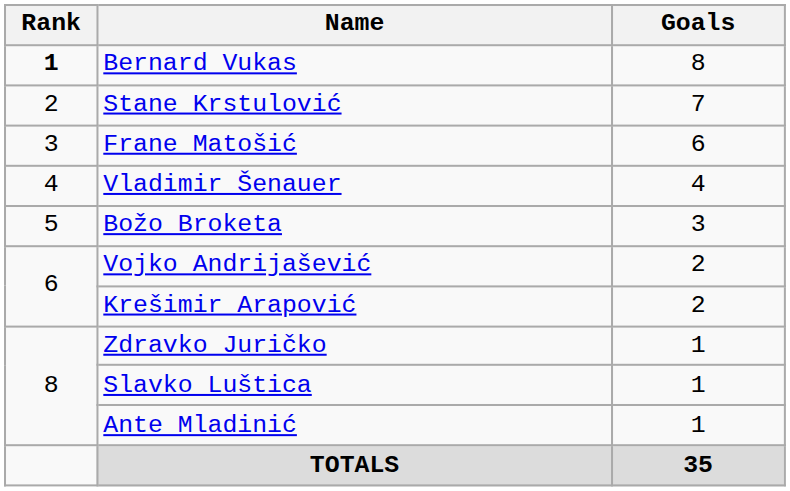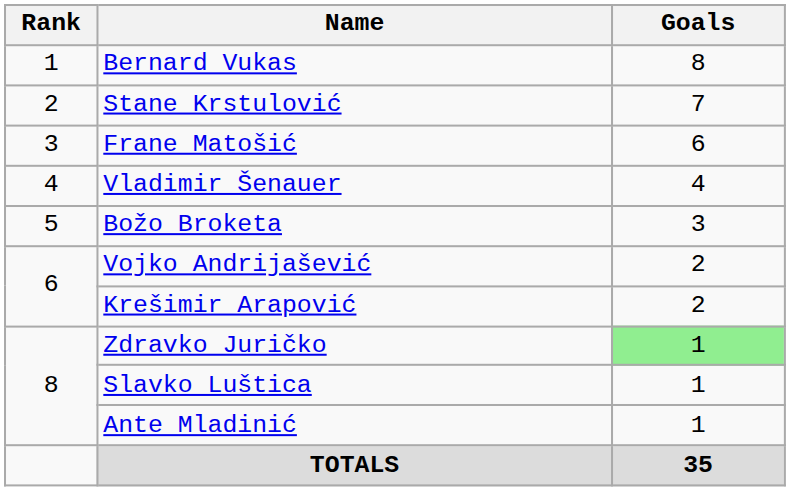Bernard Vukas | Rank: bold -> normal
Zdravko Juričko | Goals: no background -> lightgreen background
